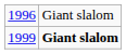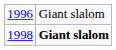row 2 | column 1: 1999 -> 1998
